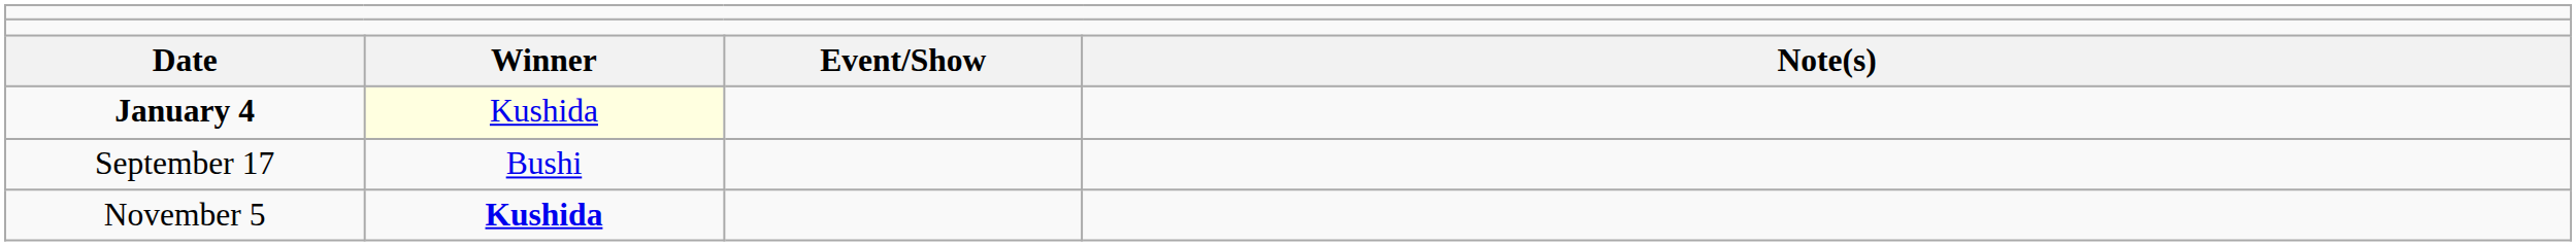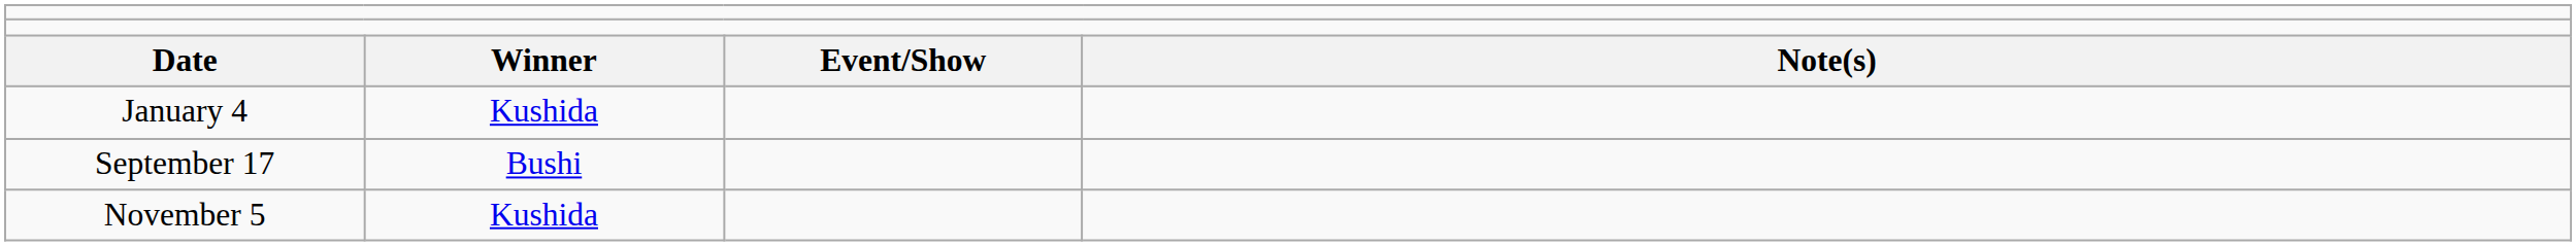January 4 | column 1: bold -> normal
January 4 | column 2: lightyellow background -> no background
November 5 | column 2: bold -> normal
